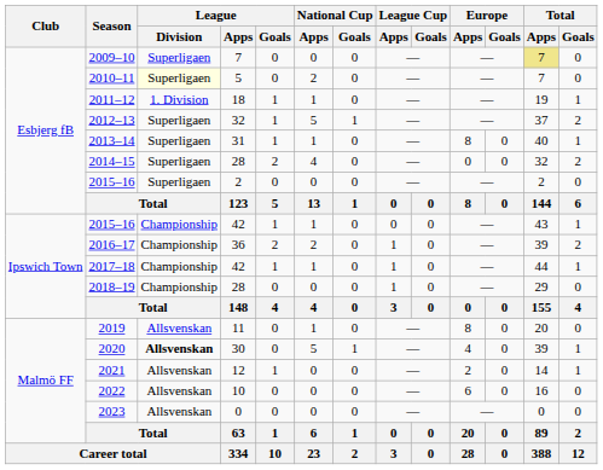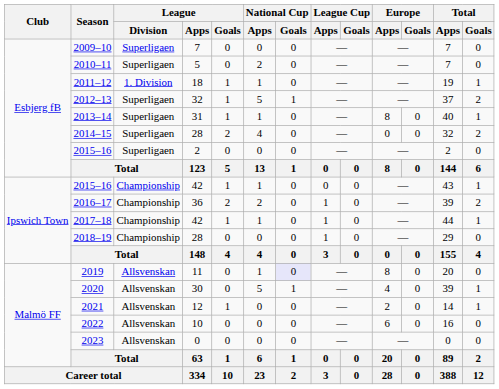2009–10 | Total / Apps: khaki background -> no background
2010–11 | League / Division: lightyellow background -> no background
2019 | National Cup / Goals: no background -> lavender background
2020 | League / Division: bold -> normal
